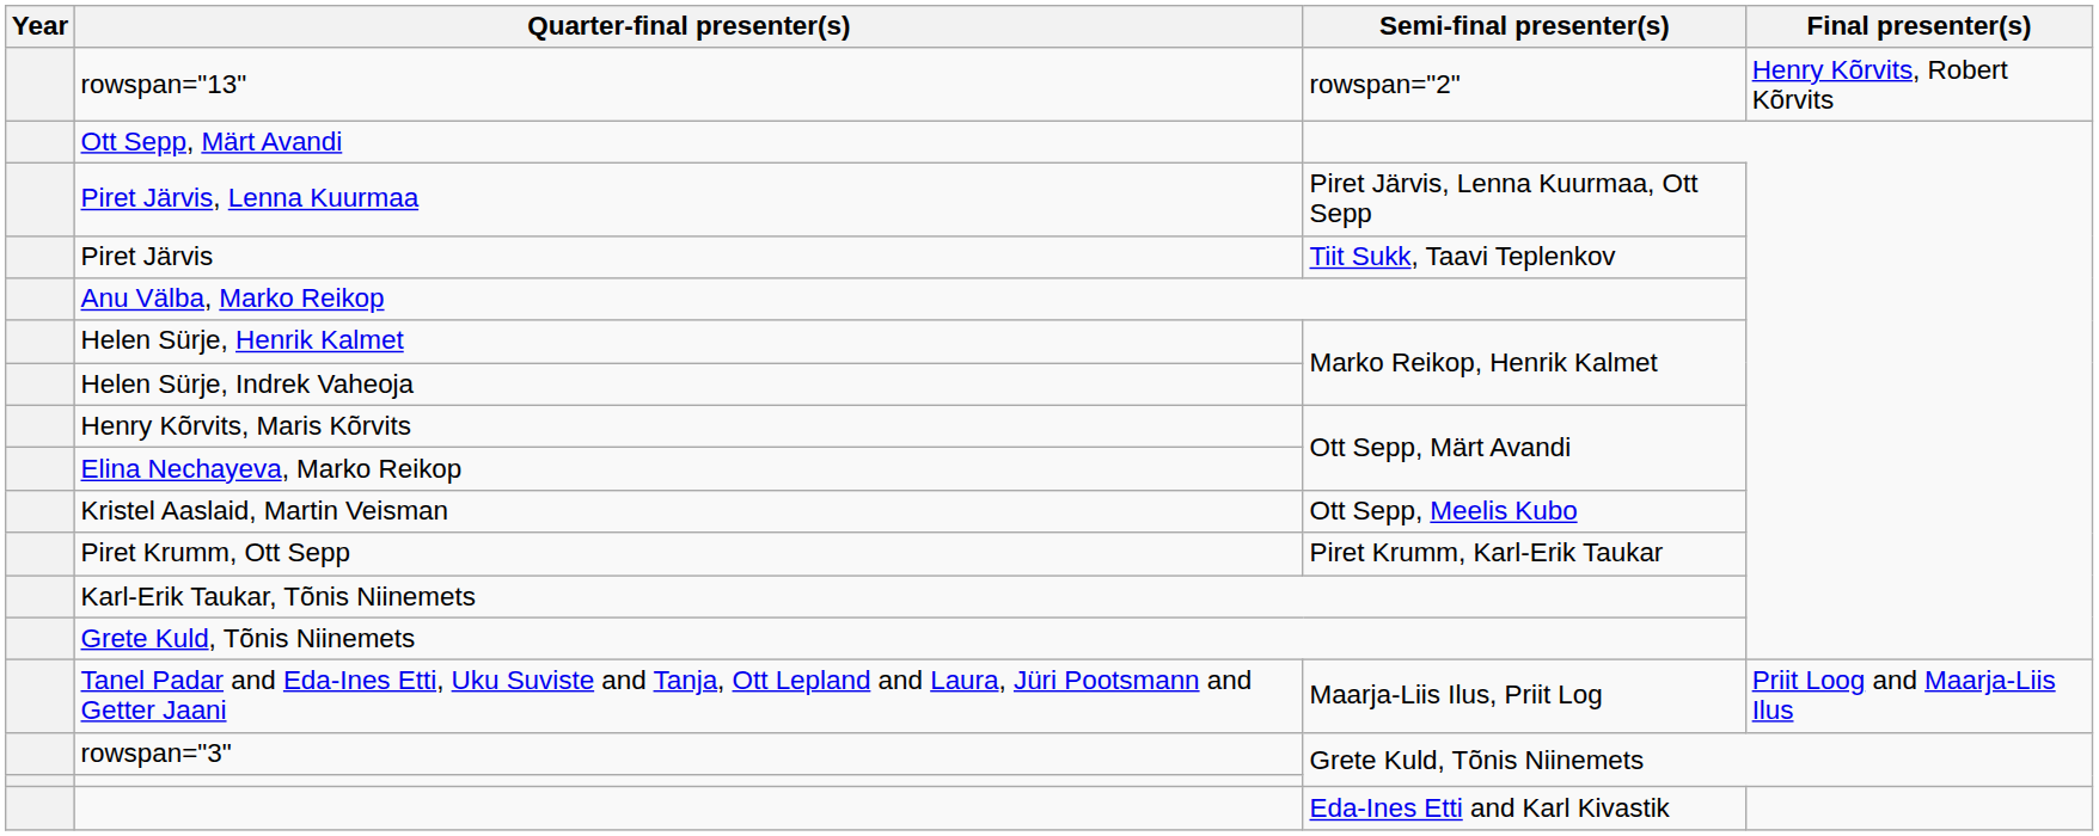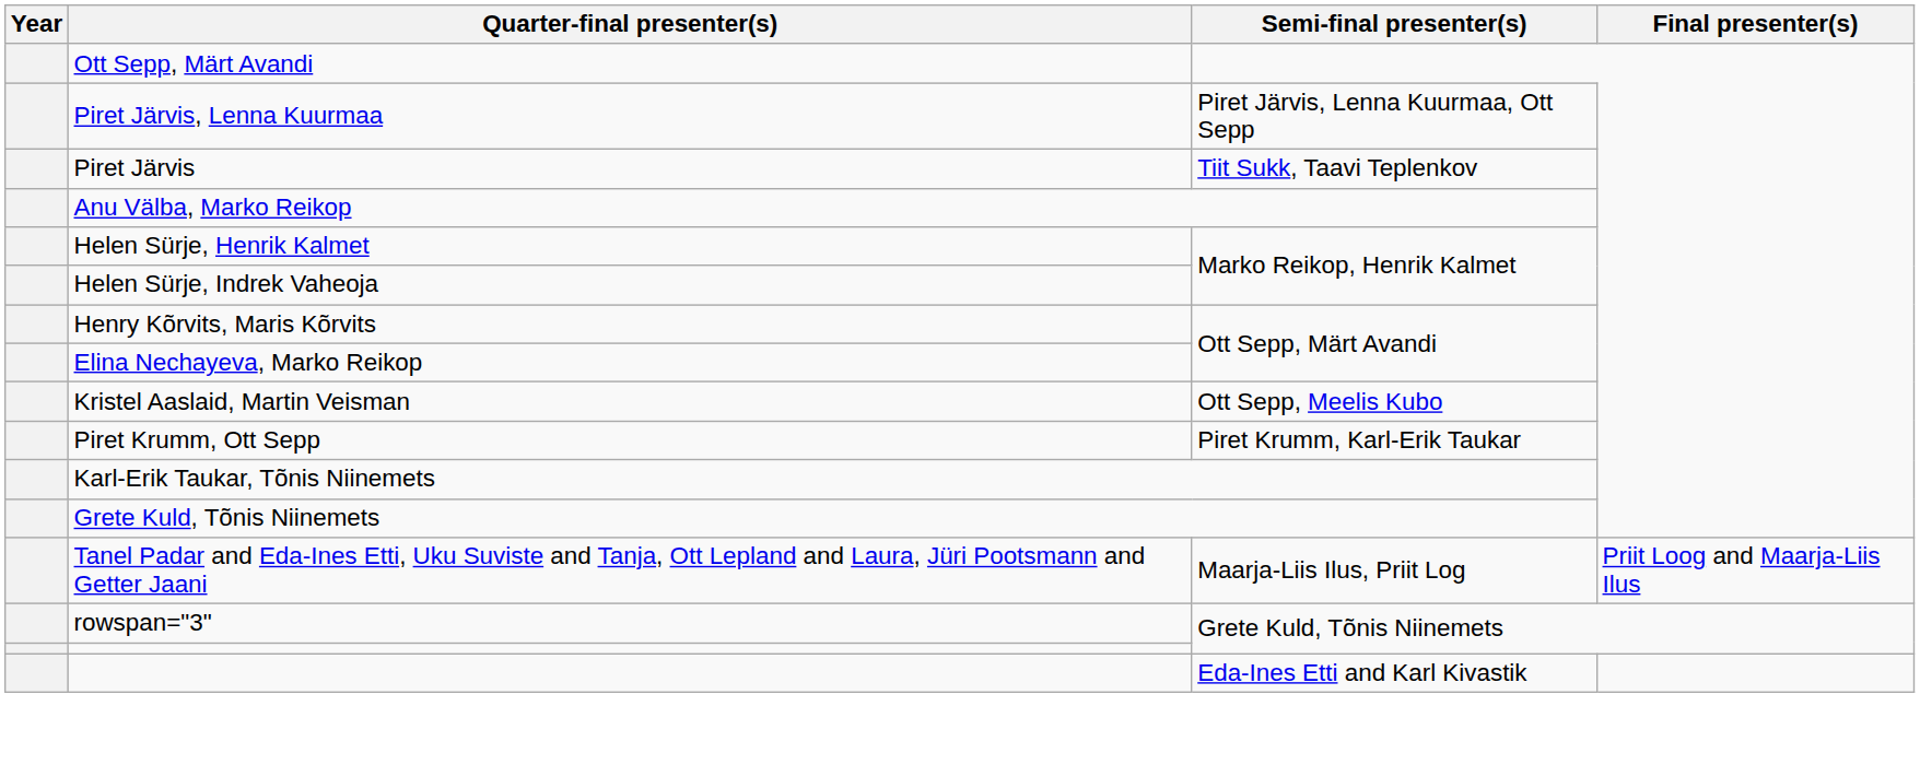- row: rowspan="13" | rowspan="2" | Henry Kõrvits, Robert Kõrvits
